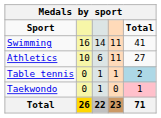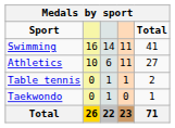Table tennis | Total: lightblue background -> no background
Taekwondo | Total: pink background -> no background
